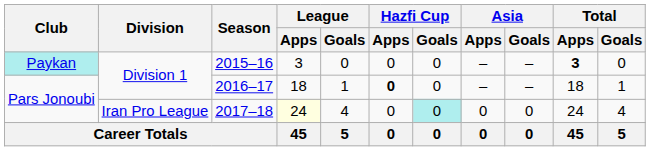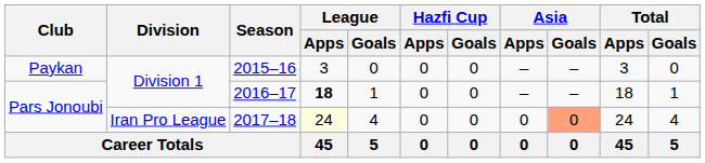2015–16 | Club: paleturquoise background -> no background
2015–16 | Total / Apps: bold -> normal
2016–17 | League / Apps: normal -> bold
2016–17 | Hazfi Cup / Apps: bold -> normal
2017–18 | Hazfi Cup / Goals: paleturquoise background -> no background
2017–18 | Asia / Goals: no background -> lightsalmon background
